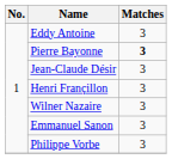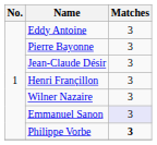Pierre Bayonne | Matches: bold -> normal
Emmanuel Sanon | Matches: no background -> lavender background
Philippe Vorbe | Matches: normal -> bold
